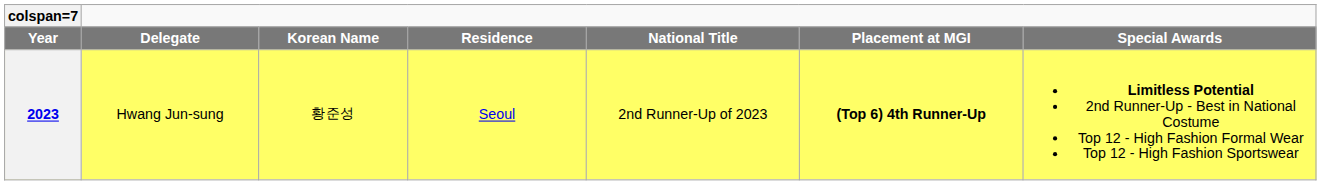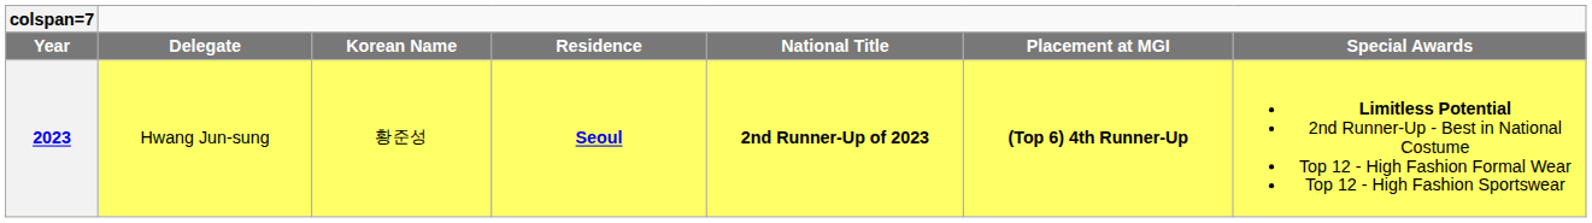2023 | Residence: normal -> bold
2023 | National Title: normal -> bold
